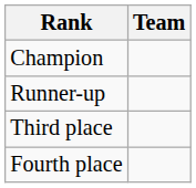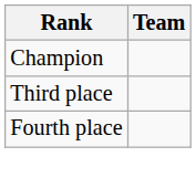- row: Runner-up
